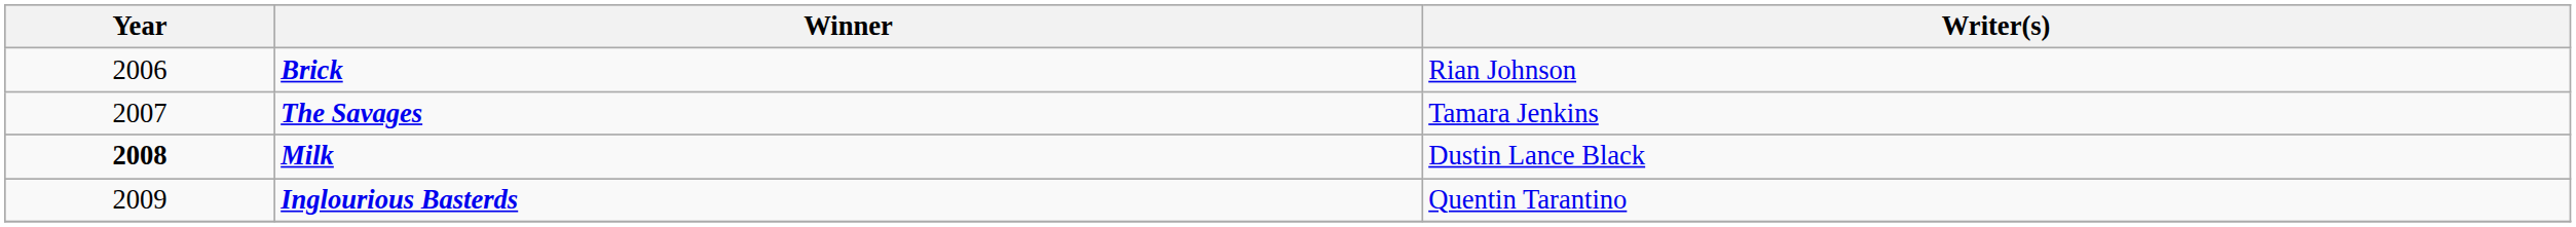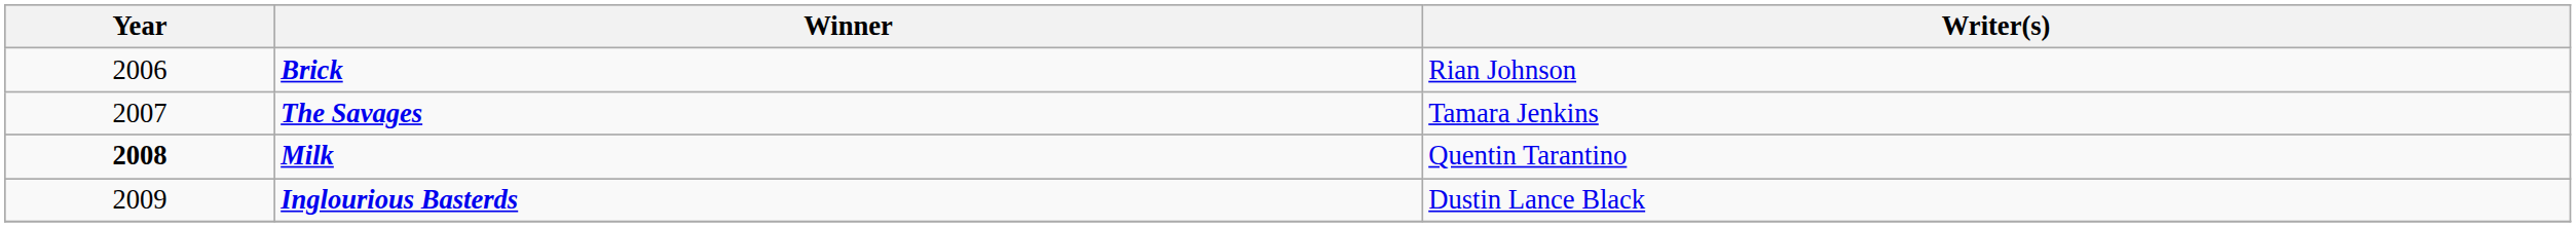Milk | Writer(s): Dustin Lance Black -> Quentin Tarantino
Inglourious Basterds | Writer(s): Quentin Tarantino -> Dustin Lance Black
